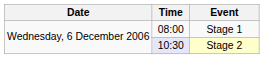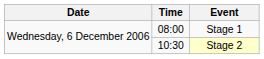Stage 2 | Time: lavender background -> no background
